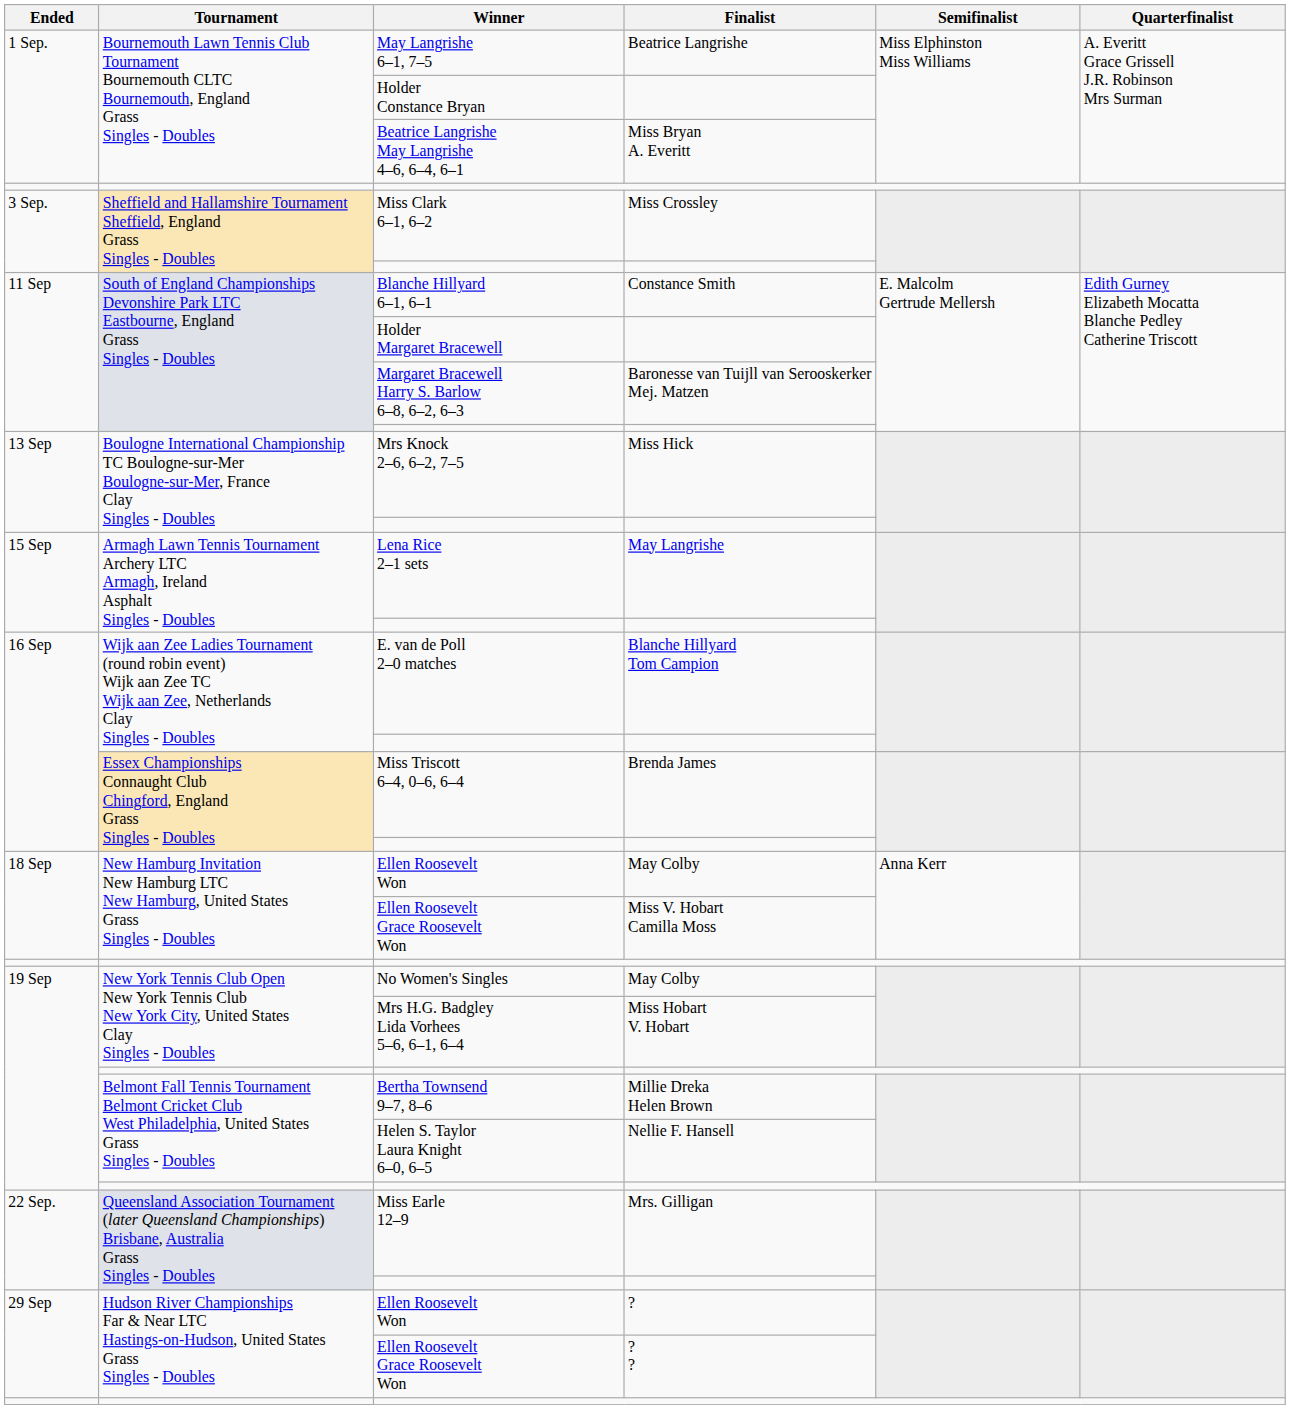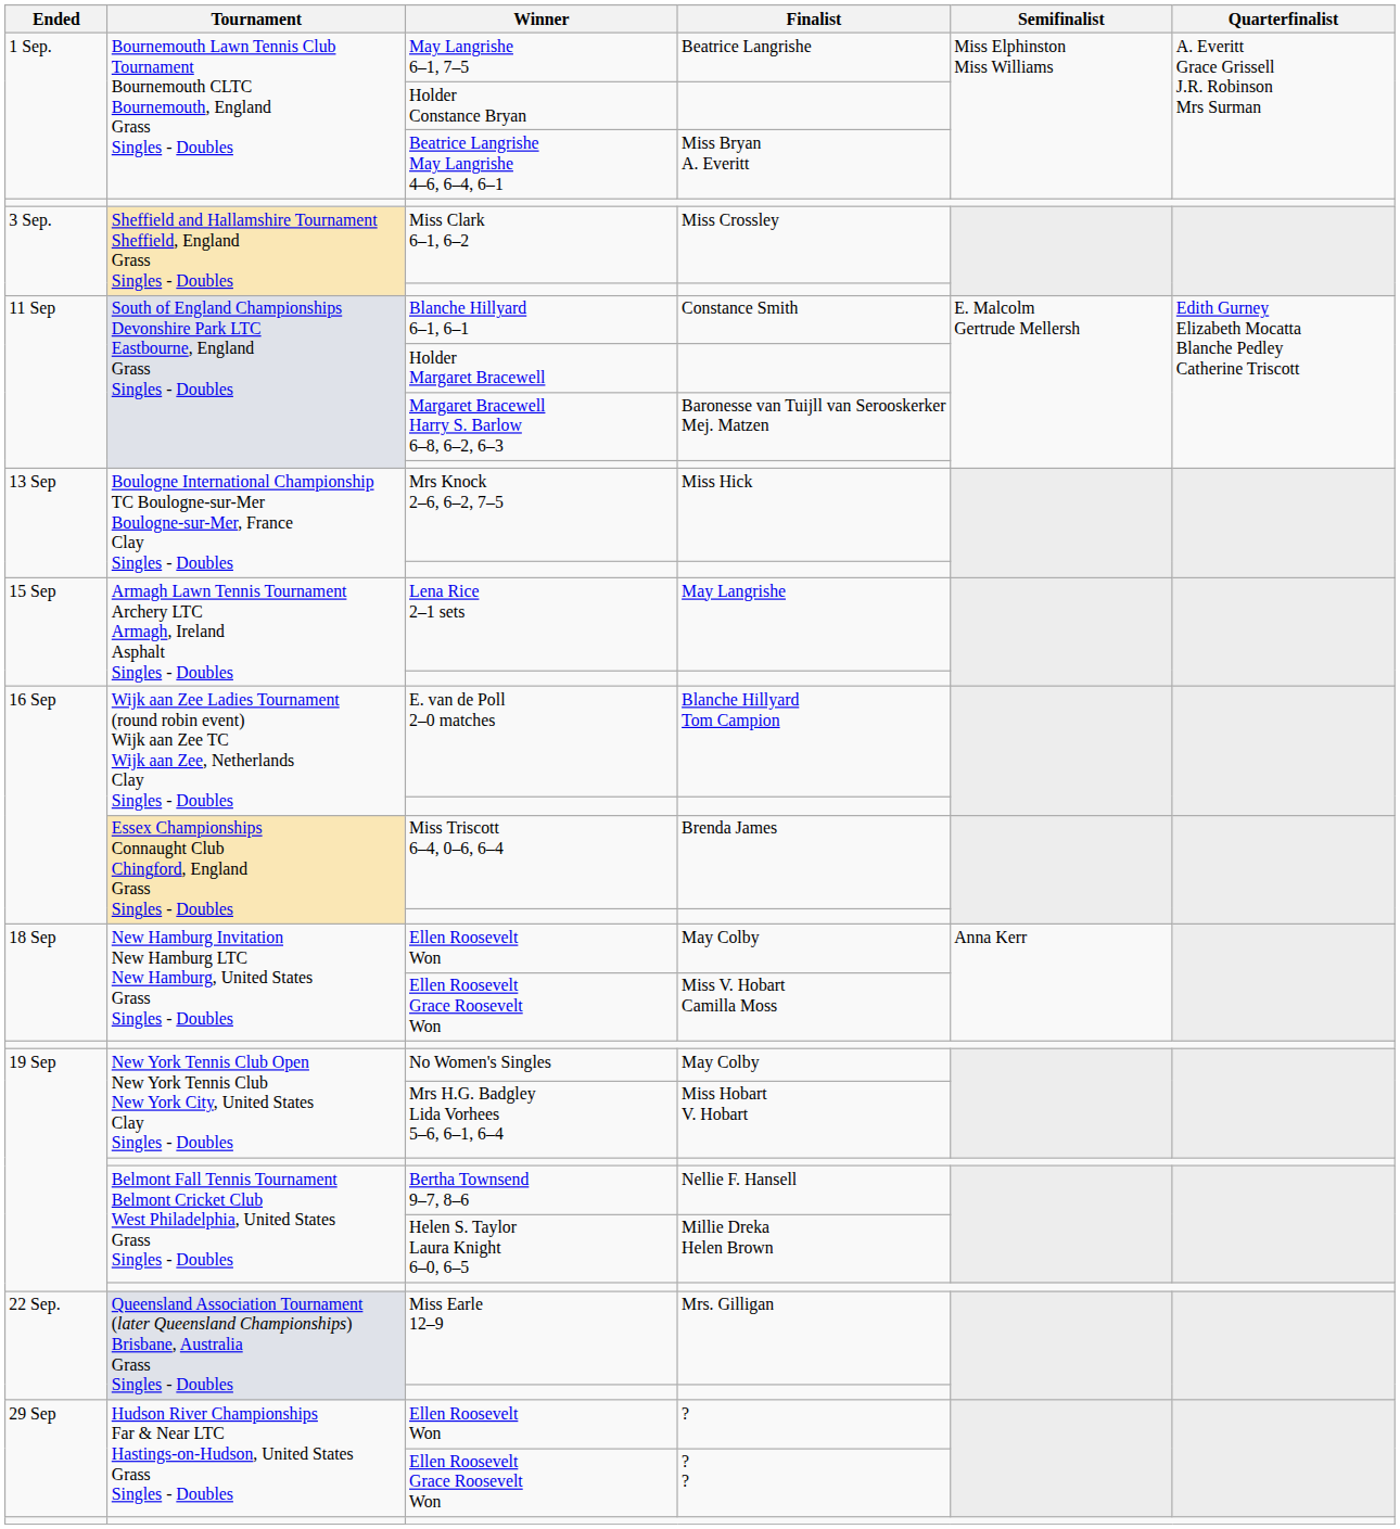Bertha Townsend 9–7, 8–6 | Finalist: Millie Dreka Helen Brown -> Nellie F. Hansell
Helen S. Taylor Laura Knight 6–0, 6–5 | Finalist: Nellie F. Hansell -> Millie Dreka Helen Brown
